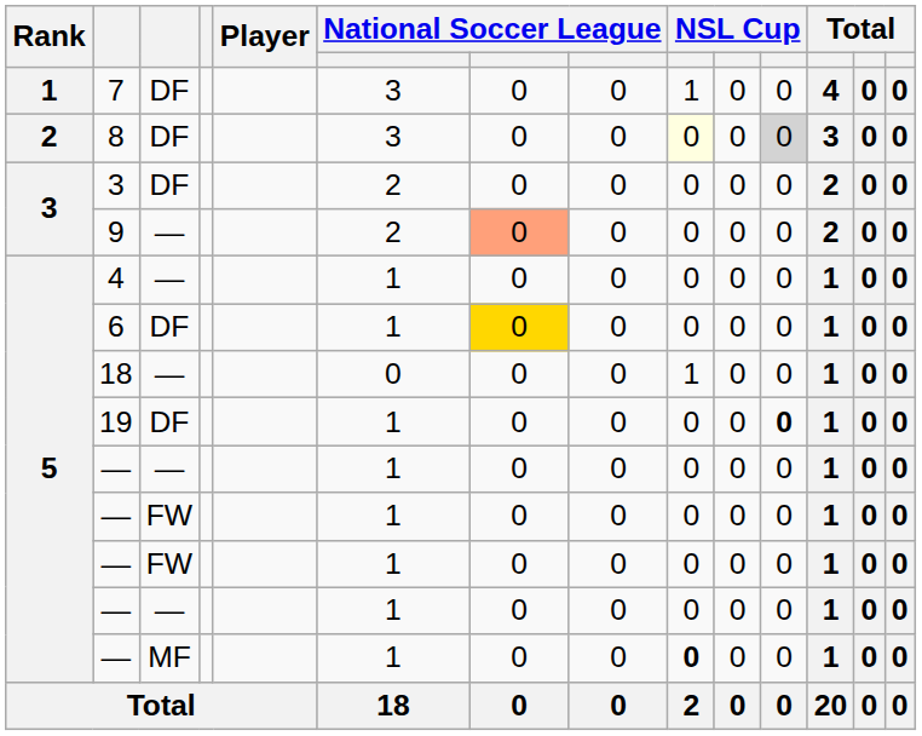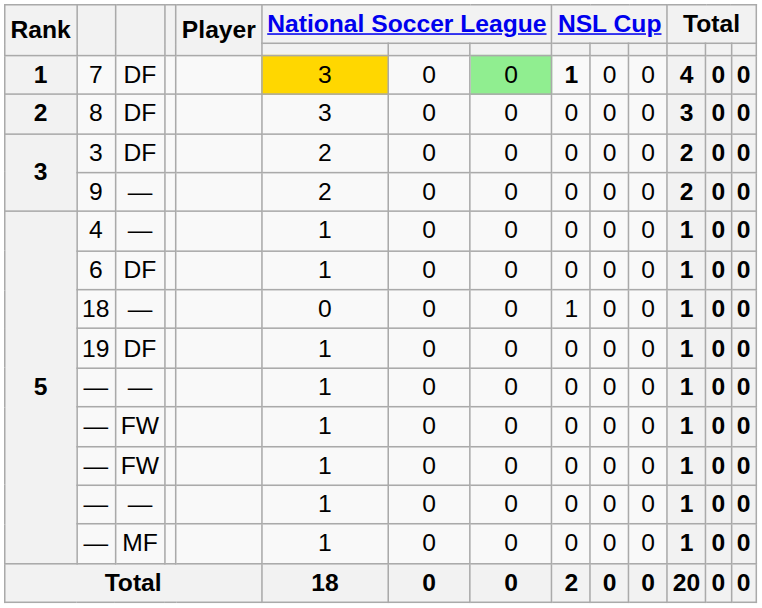7 | column 6: no background -> gold background
7 | column 8: no background -> lightgreen background
7 | column 9: normal -> bold
8 | column 9: lightyellow background -> no background
8 | column 11: lightgrey background -> no background
9 | column 7: lightsalmon background -> no background
6 | column 7: gold background -> no background
19 | column 11: bold -> normal
— / MF | column 9: bold -> normal
